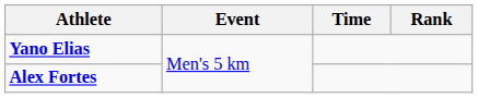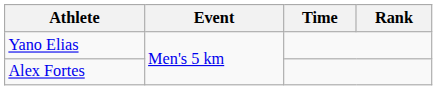Yano Elias | Athlete: bold -> normal
Alex Fortes | Athlete: bold -> normal
